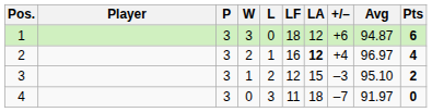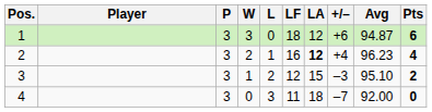row 3 | Avg: 96.97 -> 96.23
row 5 | Avg: 91.97 -> 92.00
